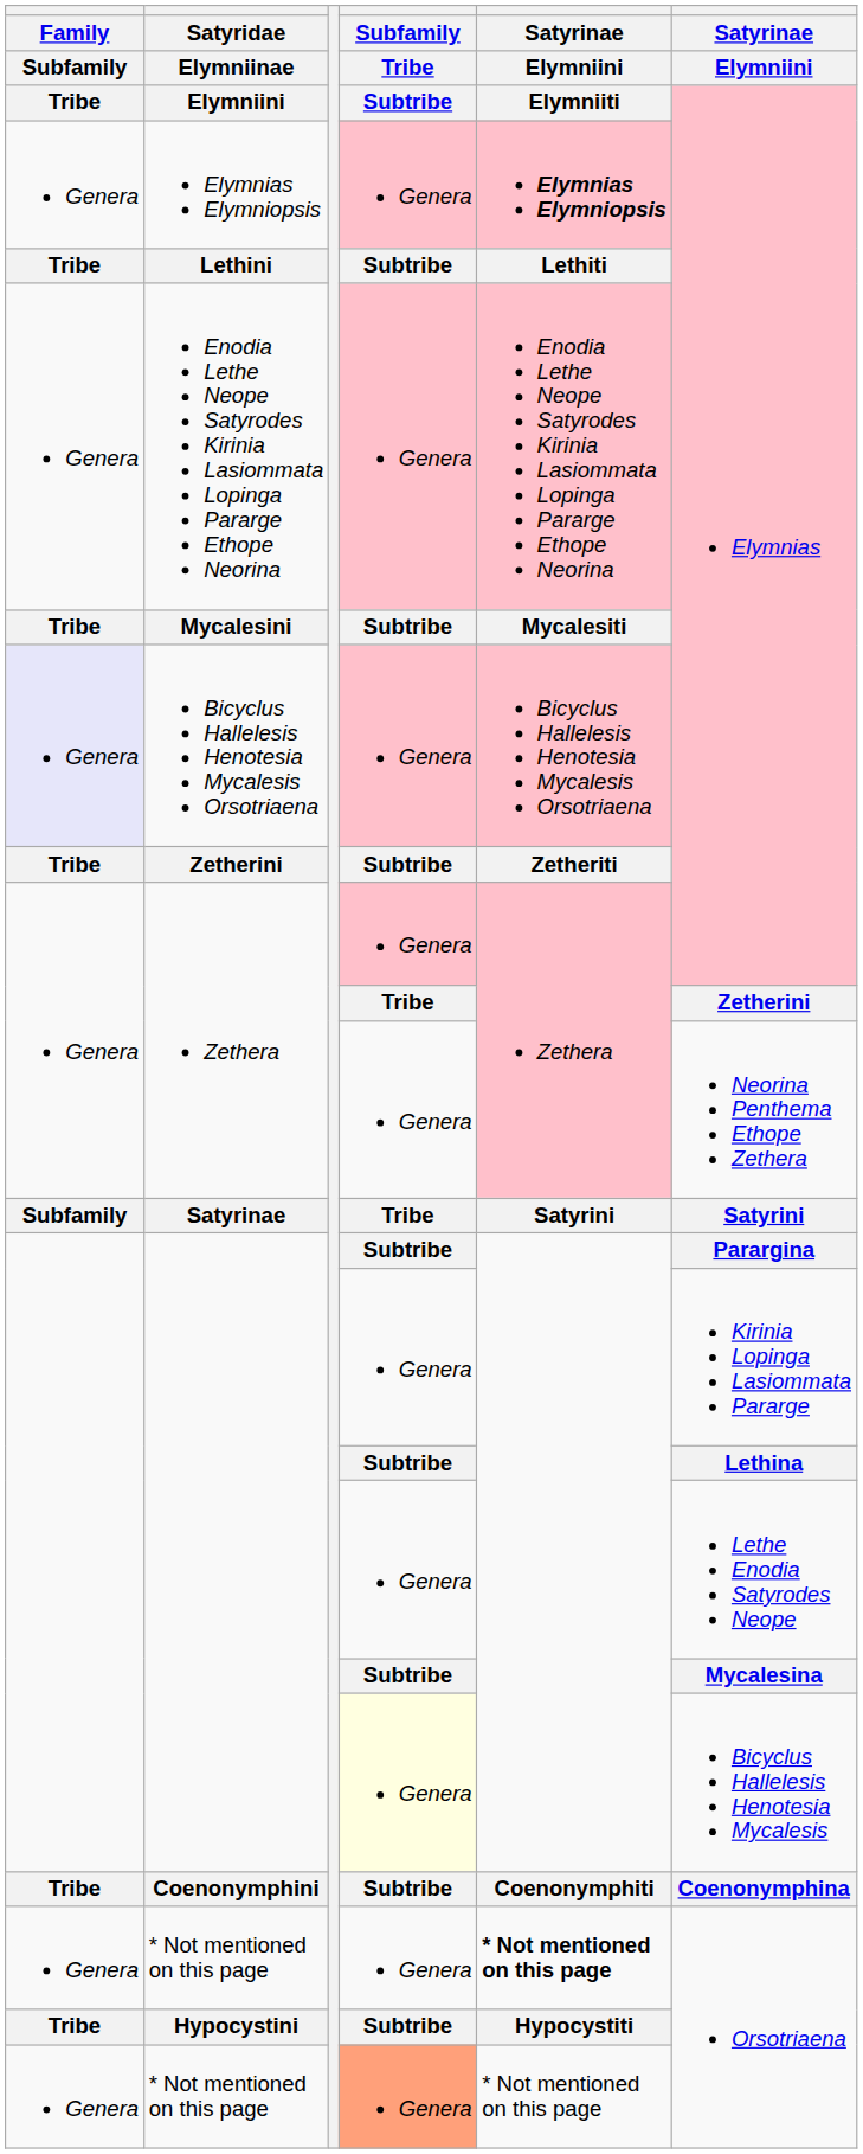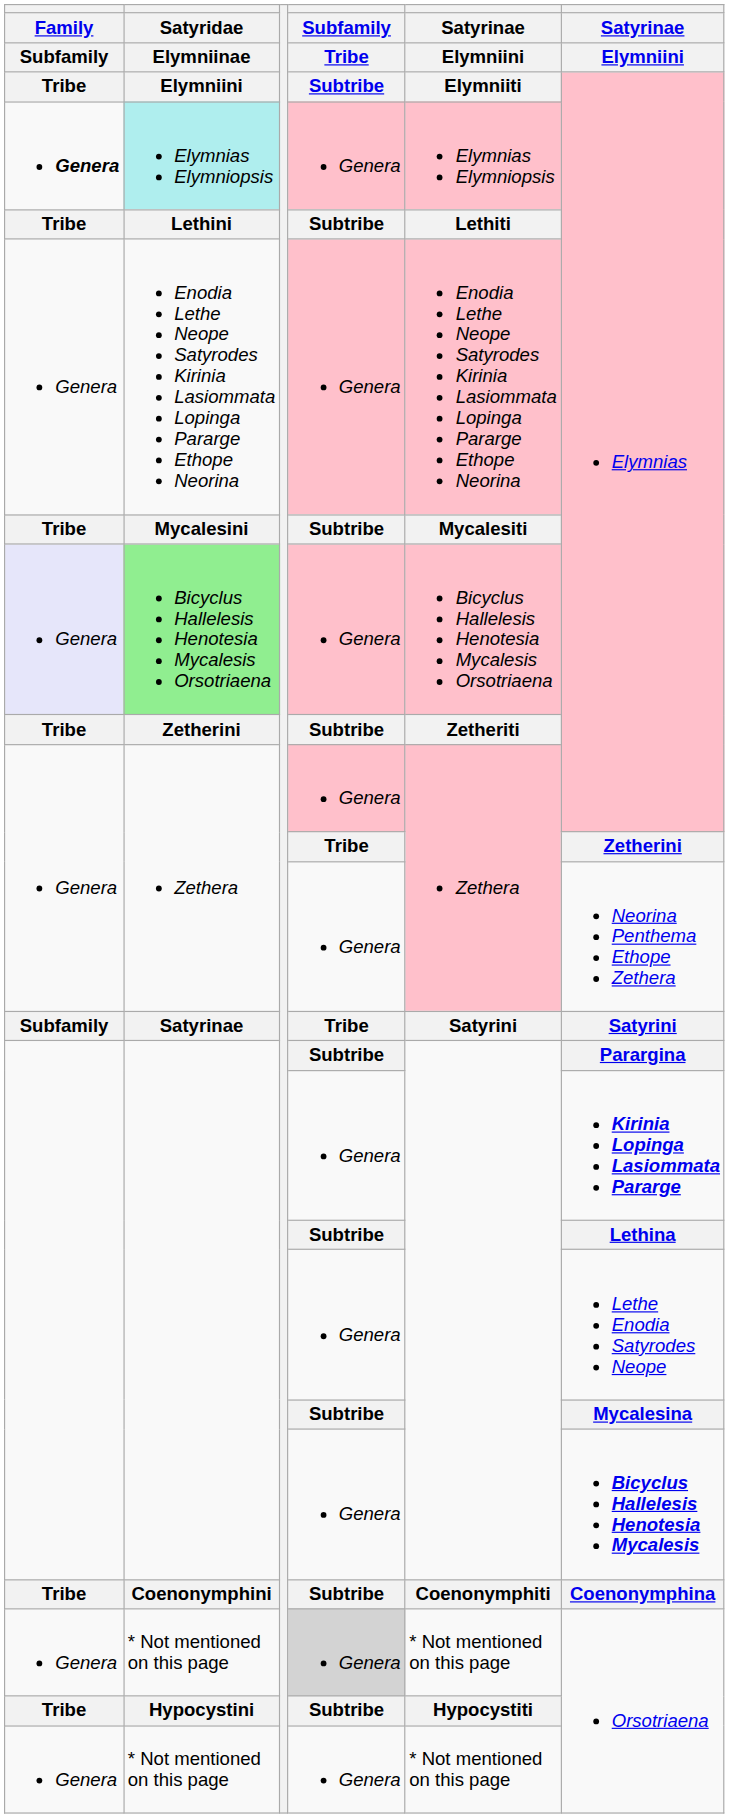row 5 | Family / Subfamily: normal -> bold
row 5 | Satyridae / Elymniinae: no background -> paleturquoise background
row 5 | column 5: bold -> normal
row 9 | Satyridae / Elymniinae: no background -> lightgreen background
row 16 | column 6: normal -> bold
row 20 | Subfamily / Tribe: lightyellow background -> no background
row 20 | column 6: normal -> bold
row 22 | Subfamily / Tribe: no background -> lightgrey background
row 22 | column 5: bold -> normal
row 24 | Subfamily / Tribe: lightsalmon background -> no background
